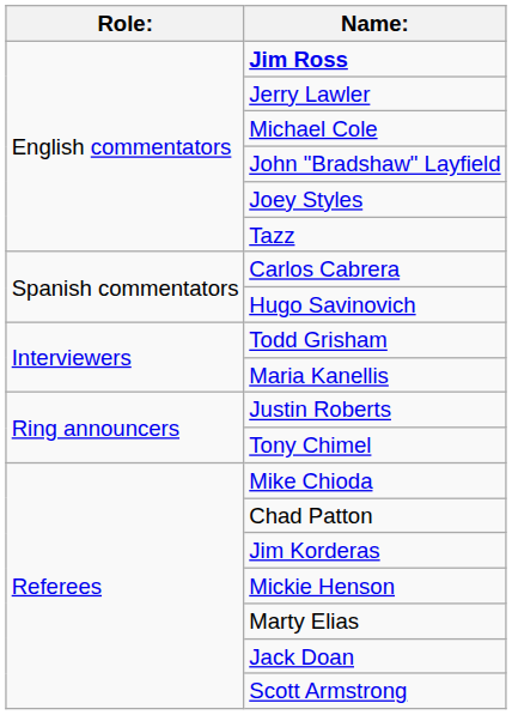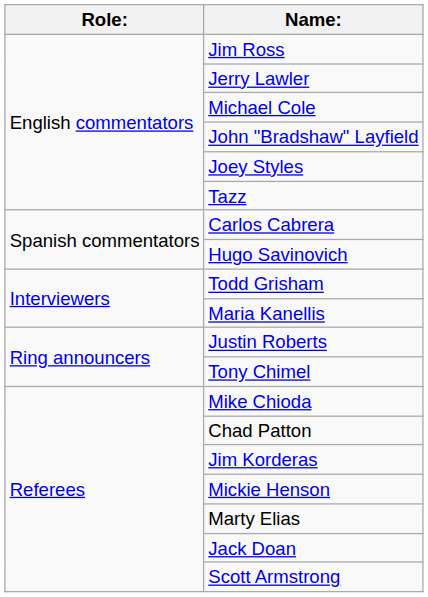Jim Ross | Name:: bold -> normal
